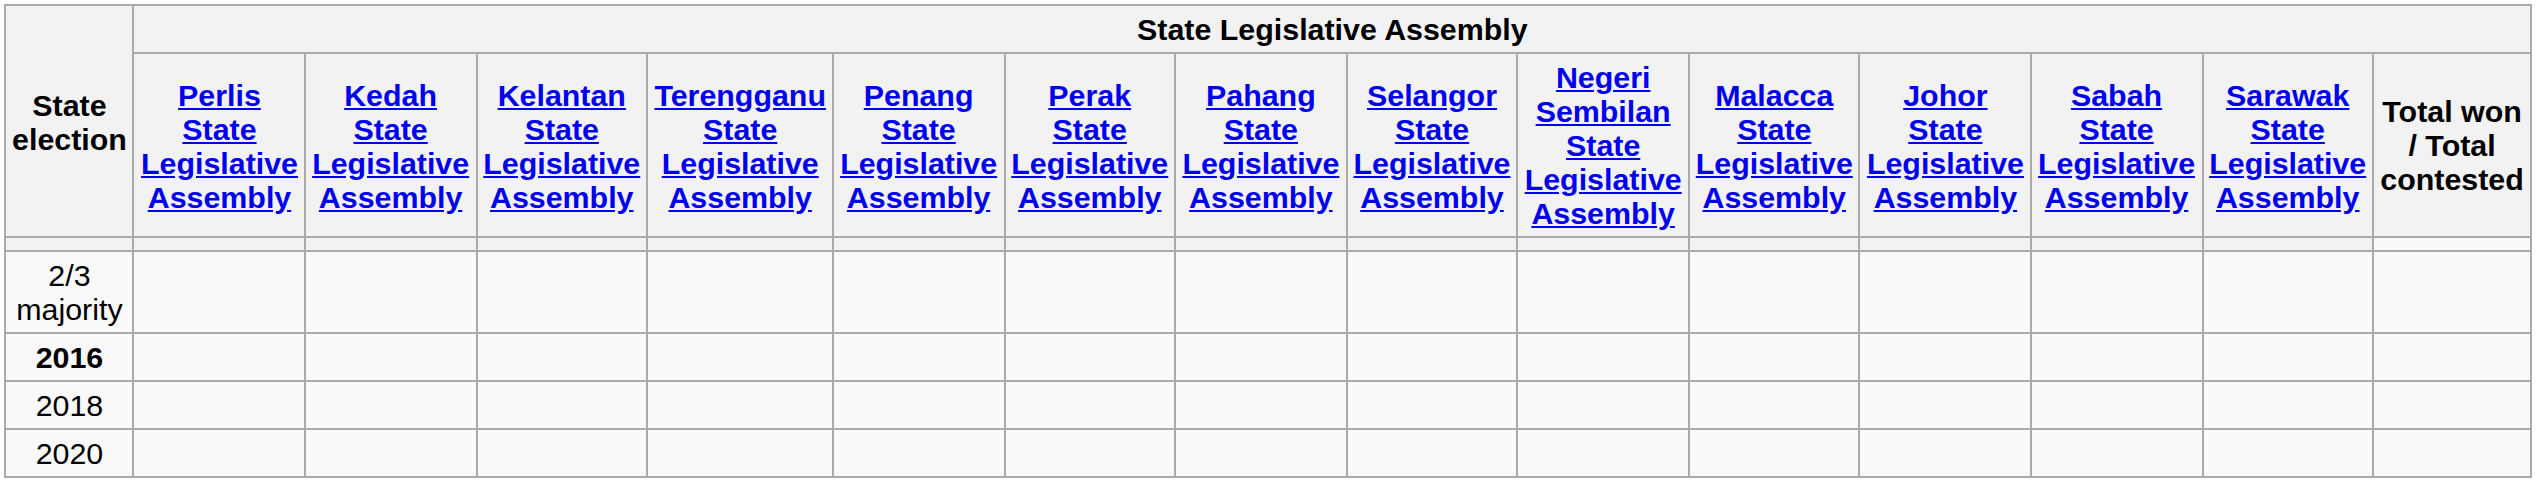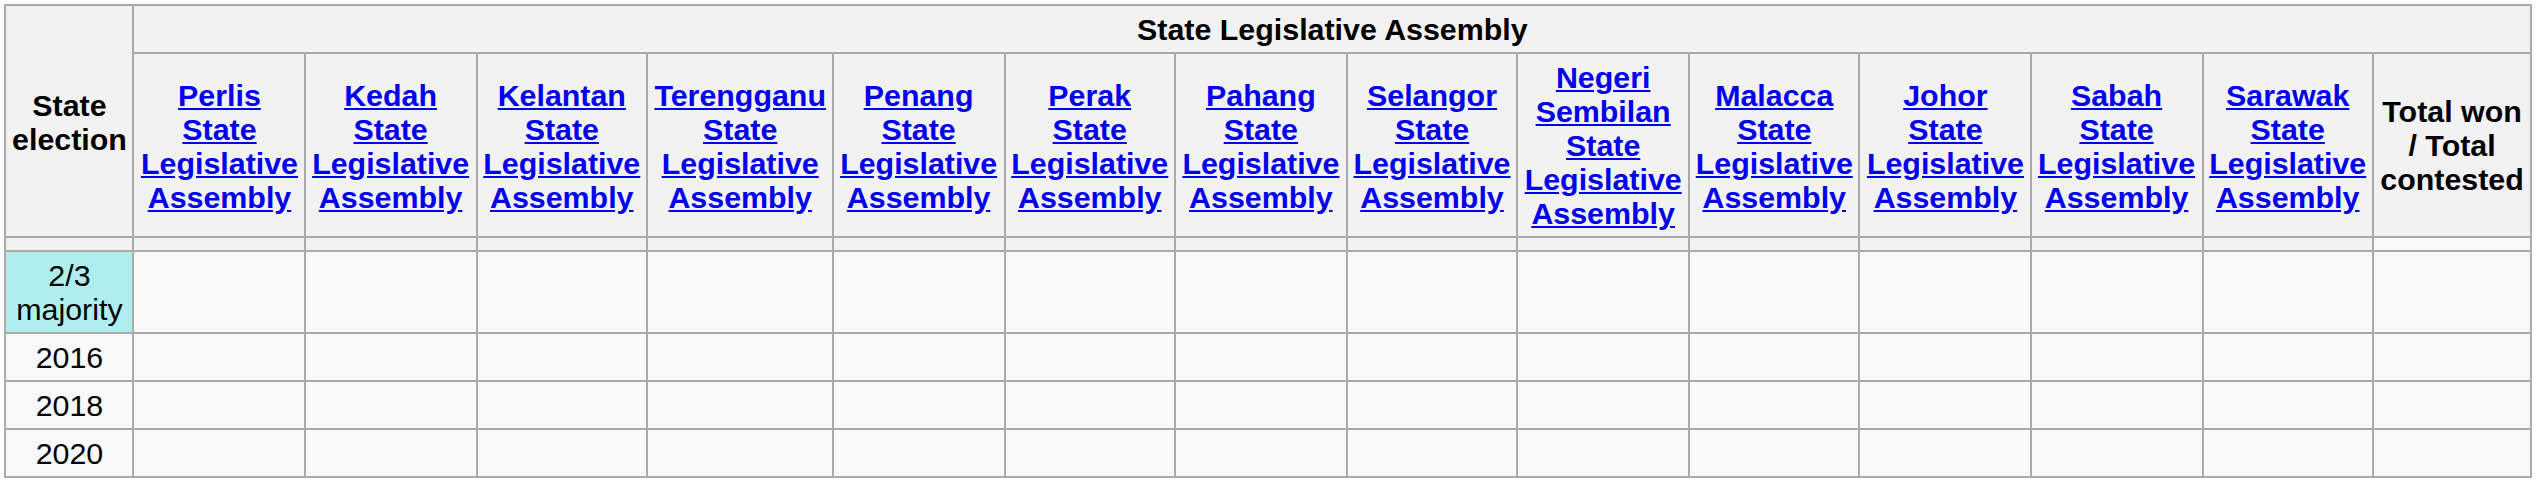2/3 majority | State election: no background -> paleturquoise background
2016 | State election: bold -> normal
